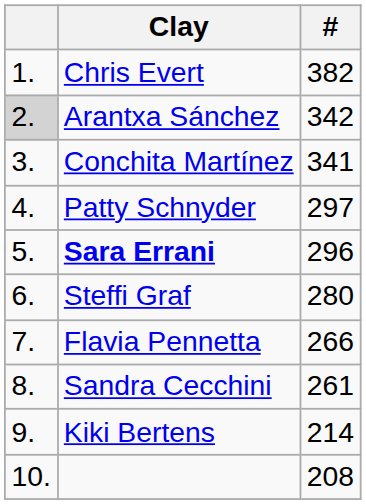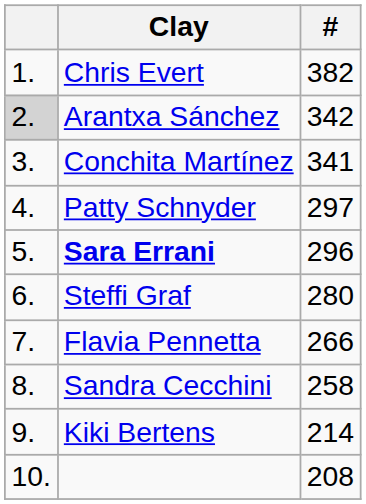Sandra Cecchini | #: 261 -> 258
